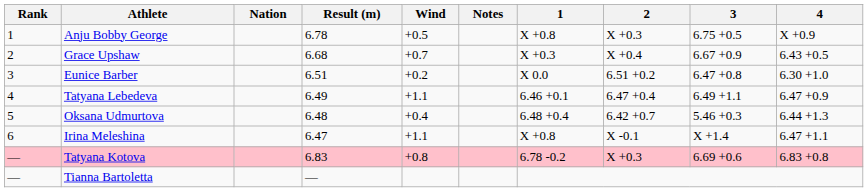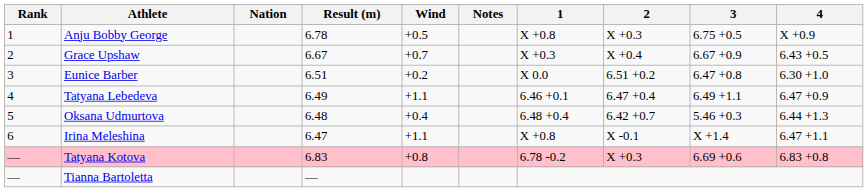Grace Upshaw | Result (m): 6.68 -> 6.67
